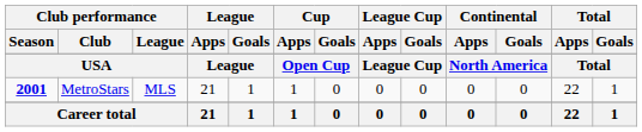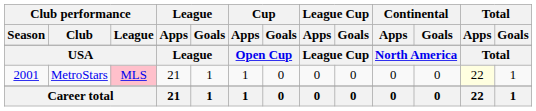MetroStars | Club performance / Season: bold -> normal
MetroStars | Club performance / League: no background -> pink background
MetroStars | Total / Apps: no background -> lightyellow background
